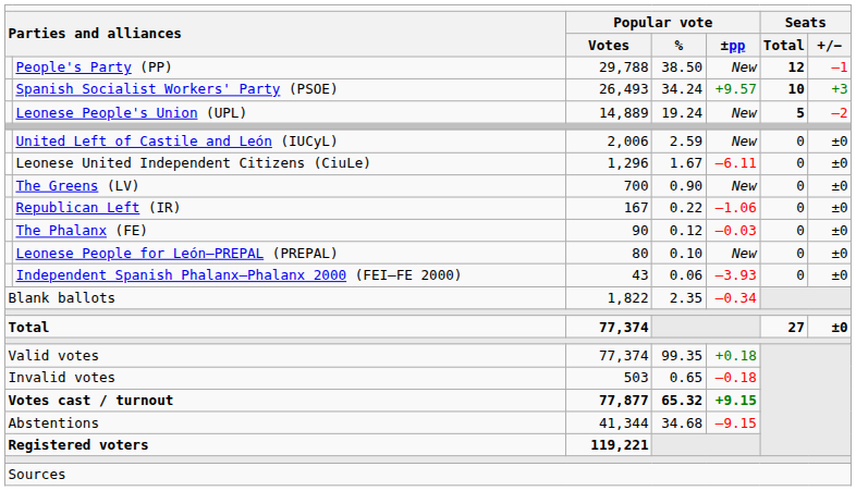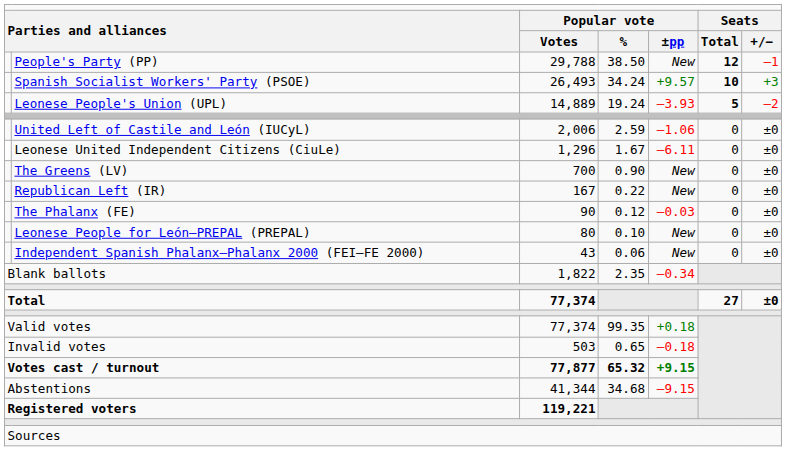Leonese People's Union (UPL) | column 5: New -> –3.93
United Left of Castile and León (IUCyL) | column 5: New -> –1.06
Republican Left (IR) | column 5: –1.06 -> New
Independent Spanish Phalanx–Phalanx 2000 (FEI–FE 2000) | column 5: –3.93 -> New
